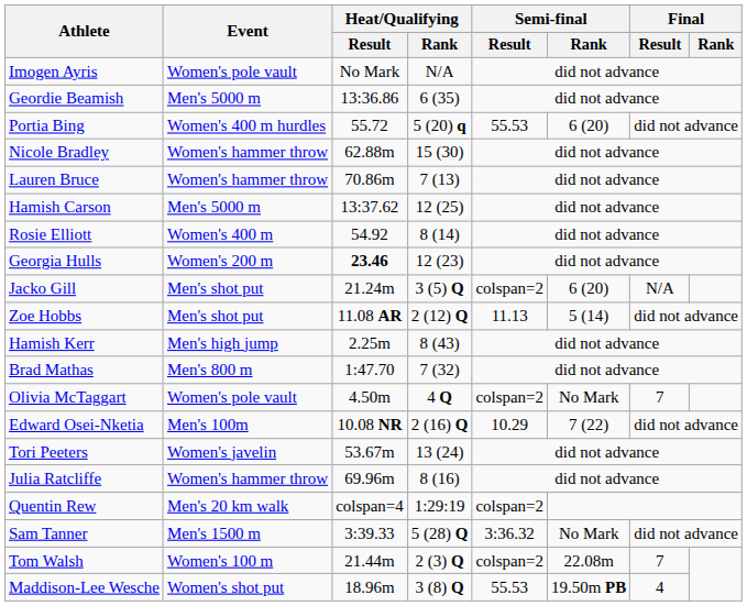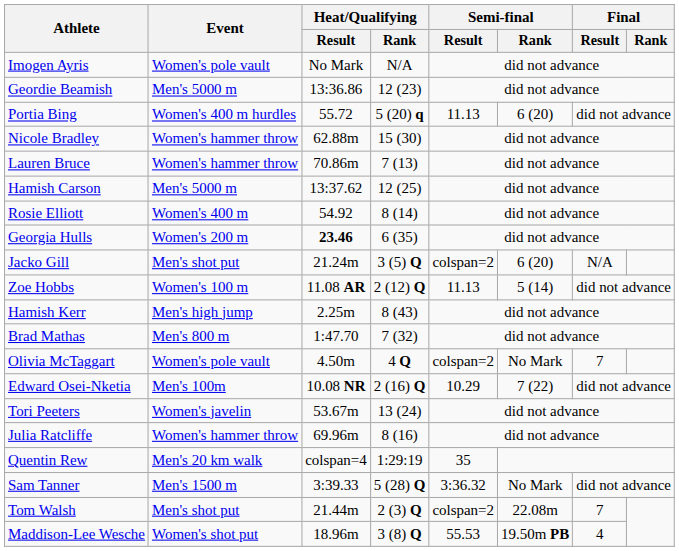Geordie Beamish | Heat/Qualifying / Rank: 6 (35) -> 12 (23)
Portia Bing | Semi-final / Result: 55.53 -> 11.13
Georgia Hulls | Heat/Qualifying / Rank: 12 (23) -> 6 (35)
Zoe Hobbs | Event: Men's shot put -> Women's 100 m
Quentin Rew | Semi-final / Result: colspan=2 -> 35
Tom Walsh | Event: Women's 100 m -> Men's shot put
